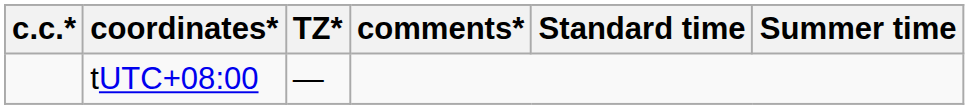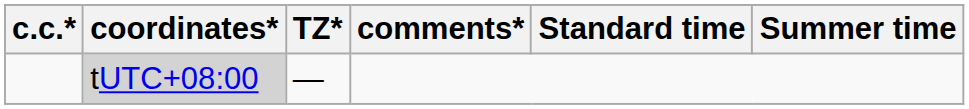tUTC+08:00 | coordinates*: no background -> lightgrey background
